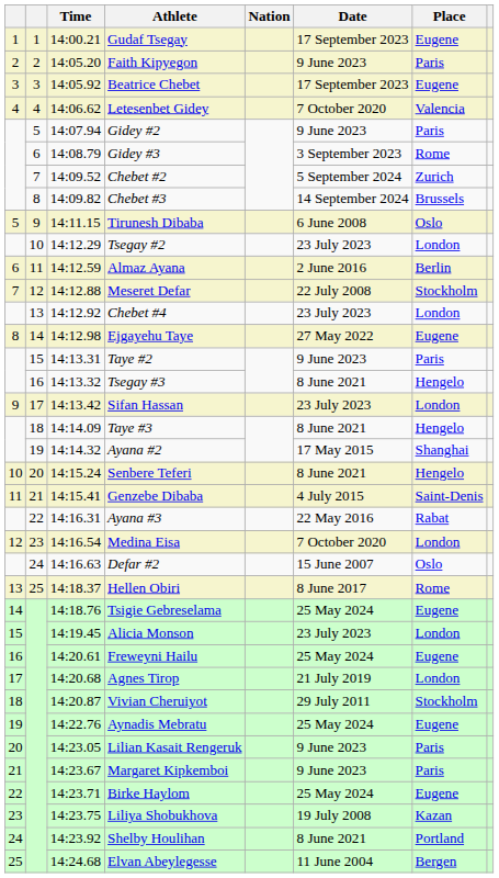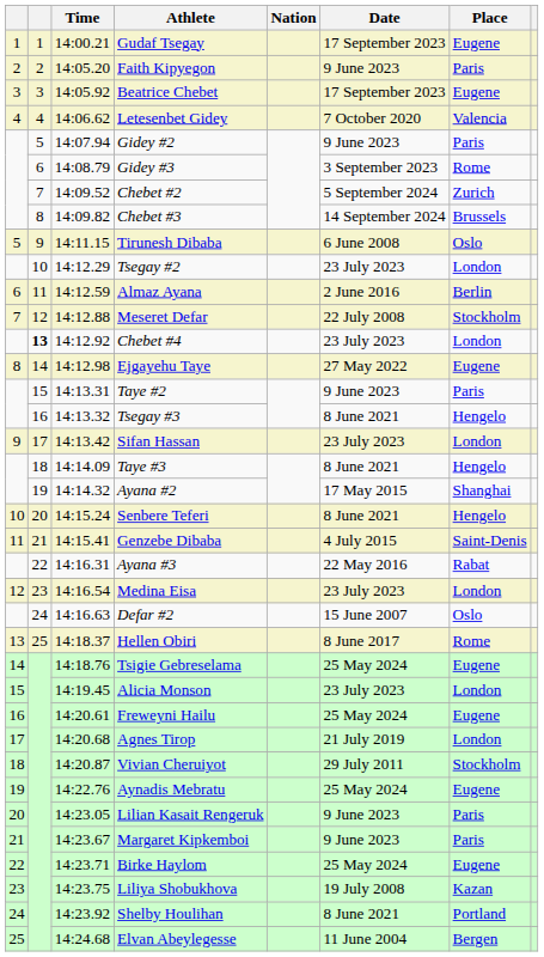Chebet #4 | column 2: normal -> bold
Medina Eisa | Date: 7 October 2020 -> 23 July 2023
